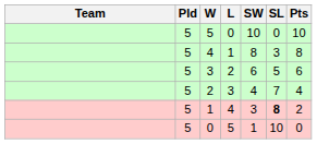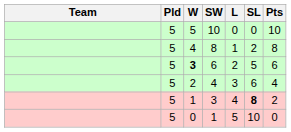columns swapped: L <-> SW
row 3 | SL: 3 -> 2
row 4 | W: normal -> bold
row 5 | SL: 7 -> 6
